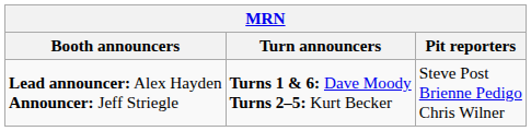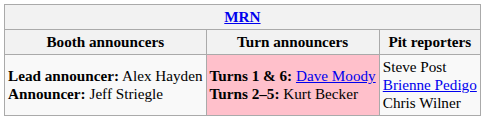Lead announcer: Alex Hayden Announcer: Jeff Striegle | Turn announcers: no background -> pink background
